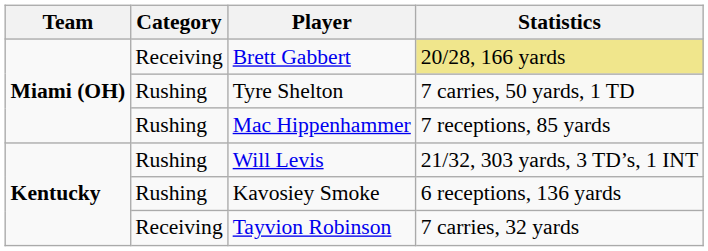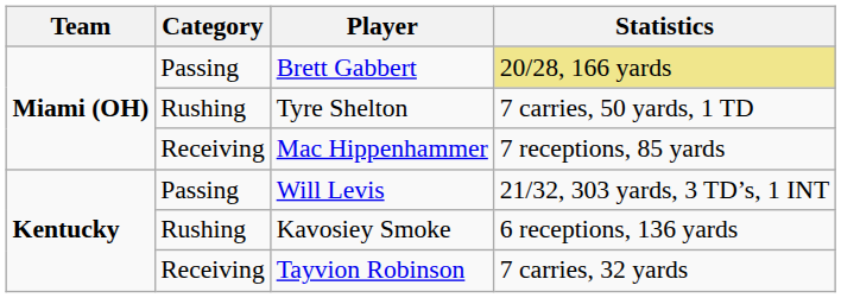Brett Gabbert | Category: Receiving -> Passing
Mac Hippenhammer | Category: Rushing -> Receiving
Will Levis | Category: Rushing -> Passing
